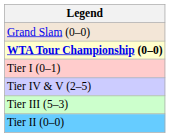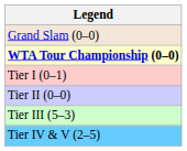row 5 | column 1: Tier IV & V (2–5) -> Tier II (0–0)
row 7 | column 1: Tier II (0–0) -> Tier IV & V (2–5)
